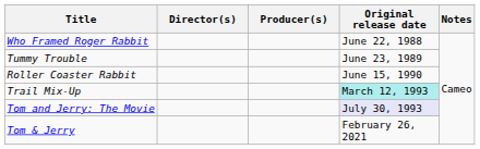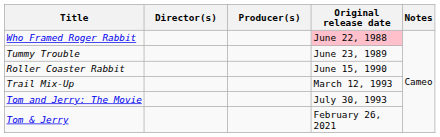Who Framed Roger Rabbit | Original release date: no background -> pink background
Trail Mix-Up | Original release date: paleturquoise background -> no background
Tom and Jerry: The Movie | Original release date: lavender background -> no background
